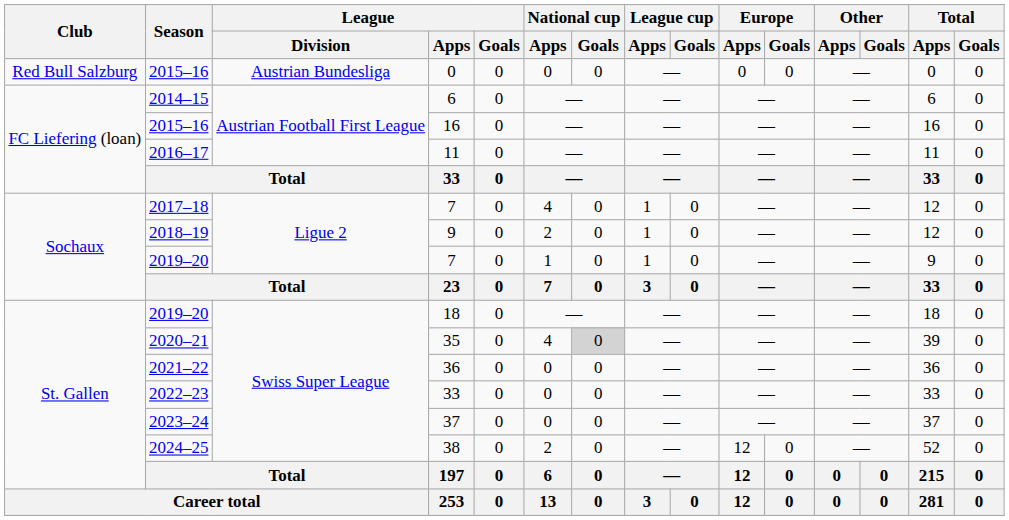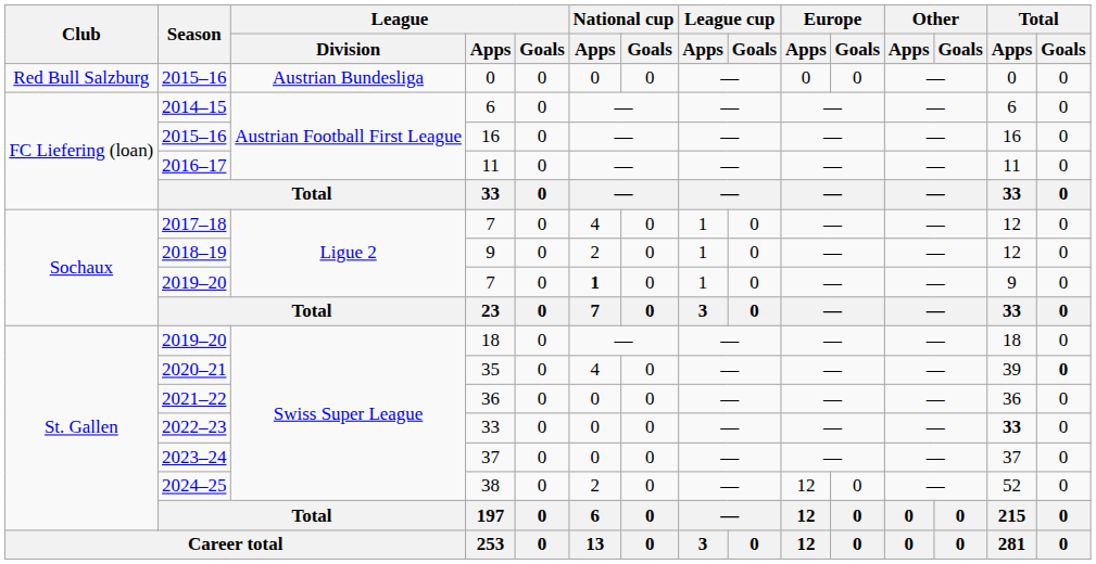2019–20 / 7 | National cup / Apps: normal -> bold
35 | National cup / Goals: lightgrey background -> no background
35 | Total / Goals: normal -> bold
2022–23 / 33 | Total / Apps: normal -> bold
